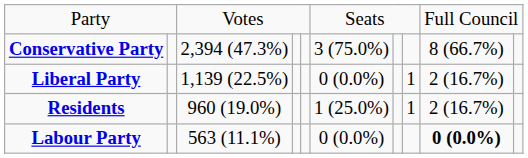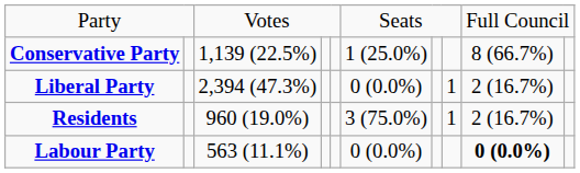Conservative Party | column 3: 2,394 (47.3%) -> 1,139 (22.5%)
Conservative Party | column 6: 3 (75.0%) -> 1 (25.0%)
Liberal Party | column 3: 1,139 (22.5%) -> 2,394 (47.3%)
Residents | column 6: 1 (25.0%) -> 3 (75.0%)
